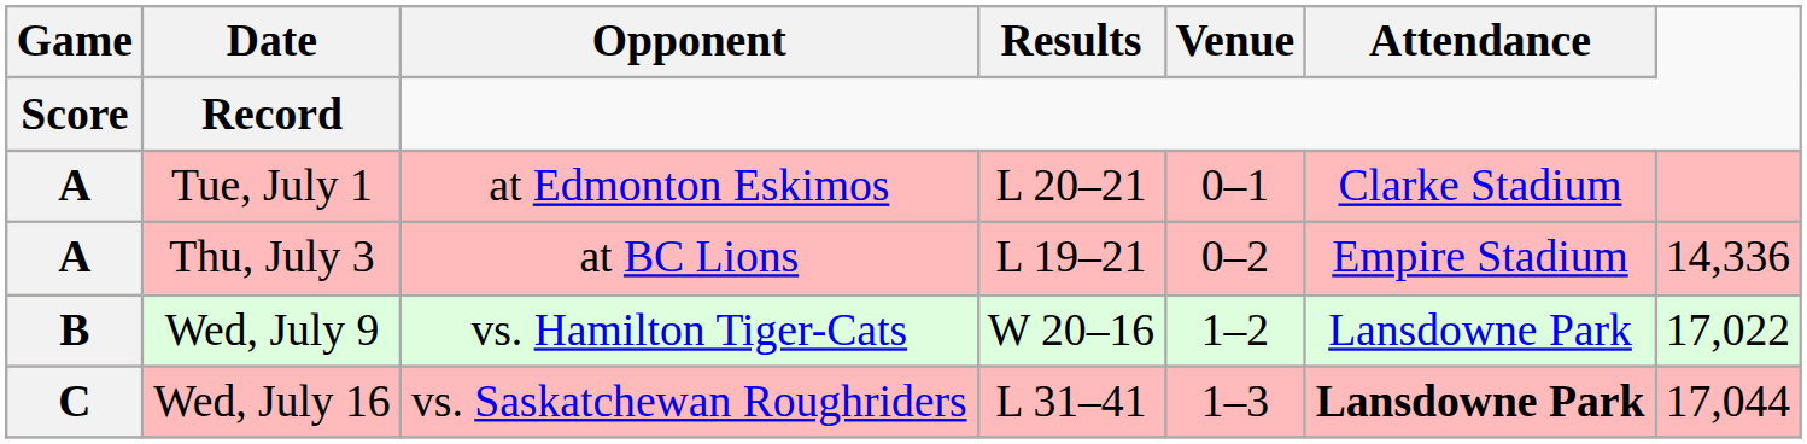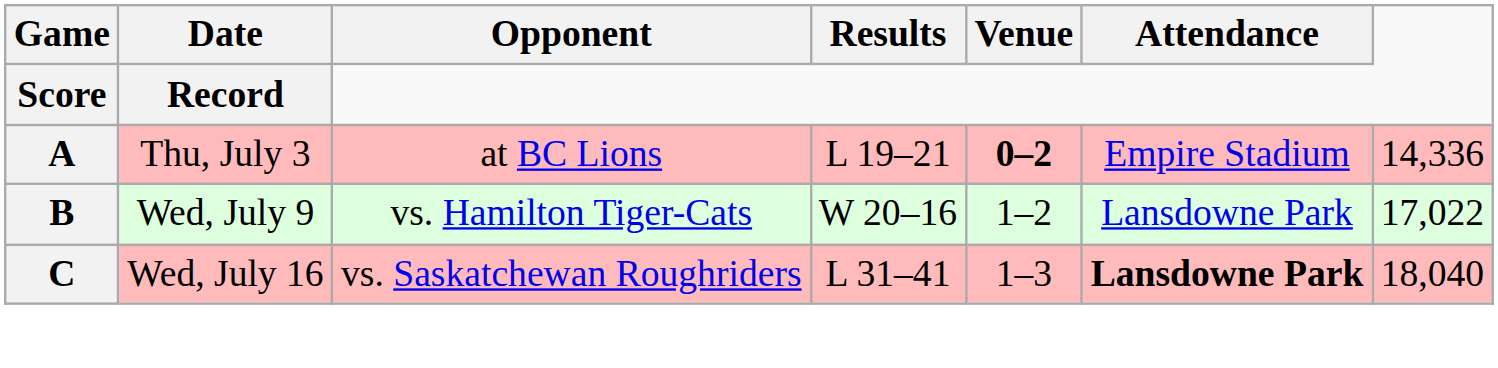- row: A | Tue, July 1 | at Edmonton Eskimos | L 20–21 | 0–1 | Clarke Stadium
Thu, July 3 | Venue: normal -> bold
Wed, July 16 | column 7: 17,044 -> 18,040
